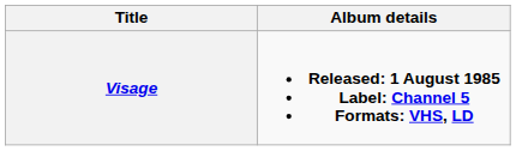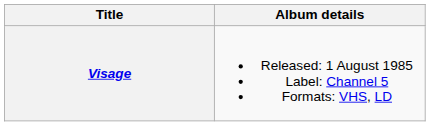Visage | Album details: bold -> normal
